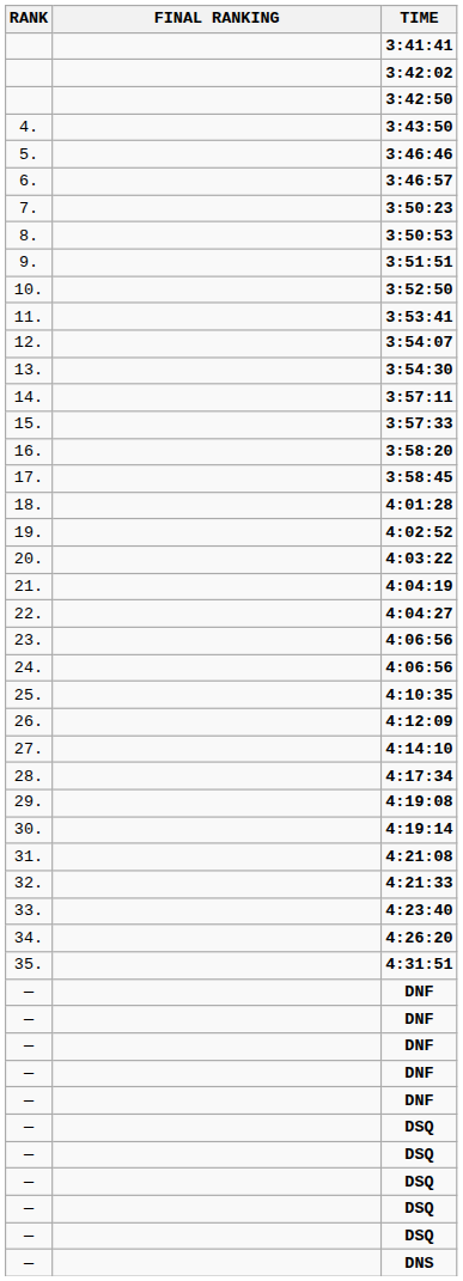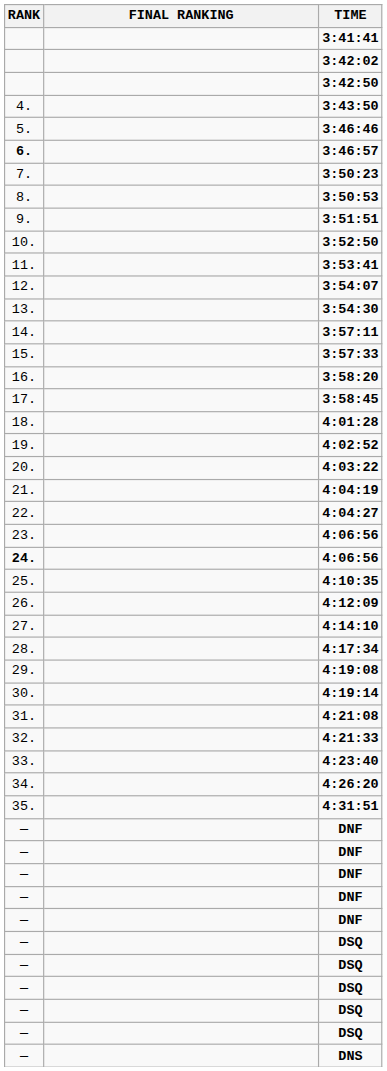3:46:57 | RANK: normal -> bold
24. / 4:06:56 | RANK: normal -> bold
